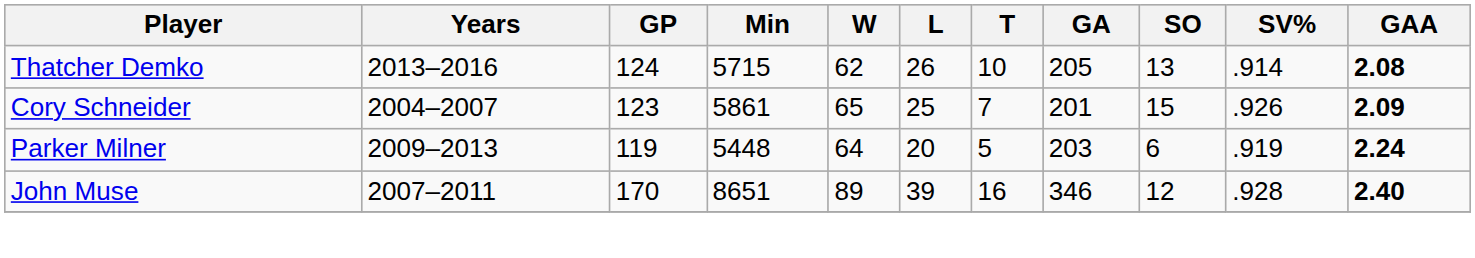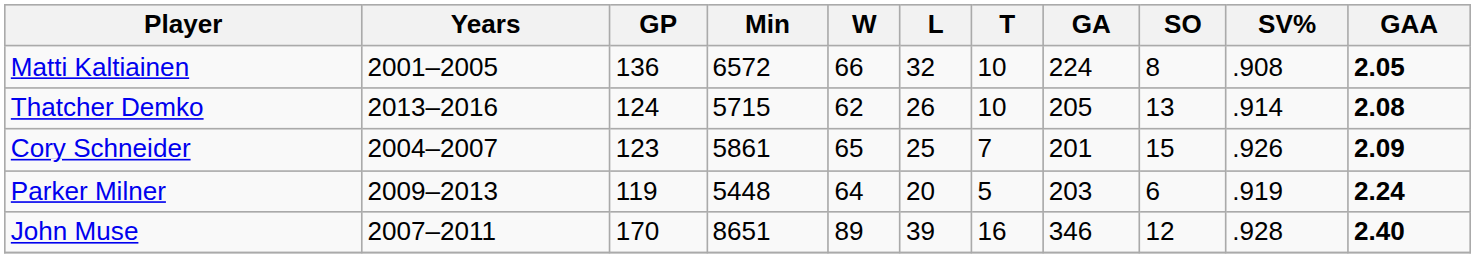+ row: Matti Kaltiainen | 2001–2005 | 136 | 6572 | 66 | 32 | 10 | 224 | 8 | .908 | 2.05
